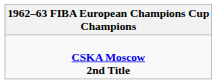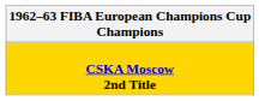row 2 | column 1: no background -> gold background
